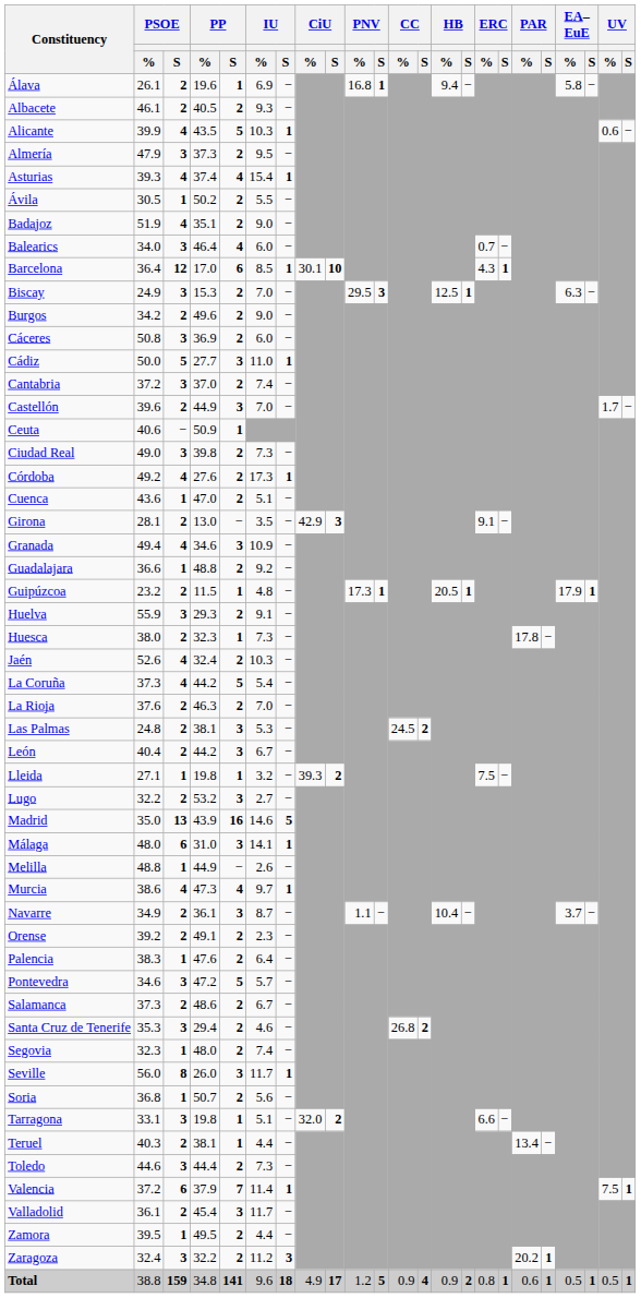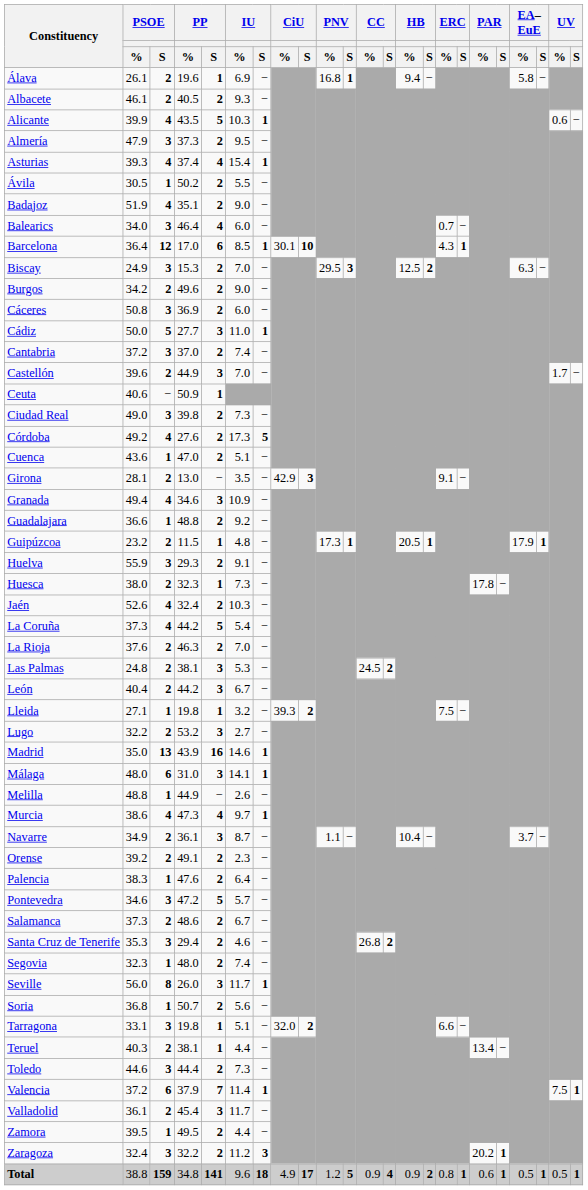Biscay | HB / S: 1 -> 2
Córdoba | IU / S: 1 -> 5
Madrid | IU / S: 5 -> 1
